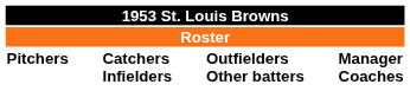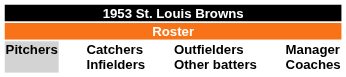Pitchers | column 1: no background -> lightgrey background
